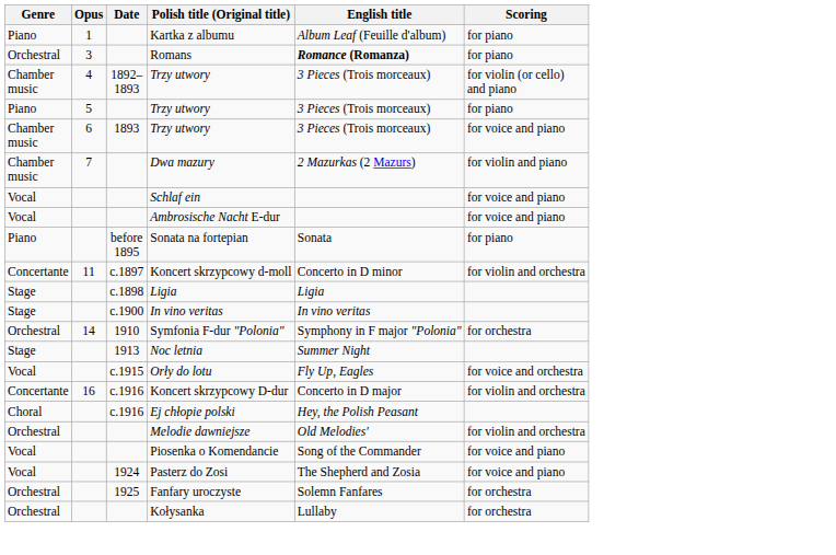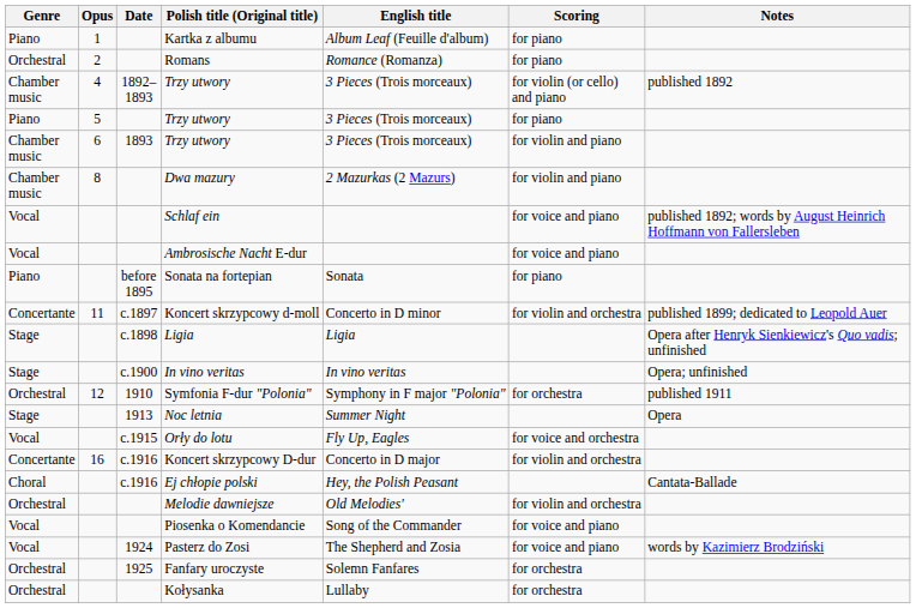+ column: Notes | published 1892 | published 1892; words by August Heinrich Hoffmann von Fallersleben | published 1899; dedicated to Leopold Auer | Opera after Henryk Sienkiewicz's Quo vadis; unfinished | Opera; unfinished | published 1911 | Opera | Cantata-Ballade | words by Kazimierz Brodziński
Romans | Opus: 3 -> 2
Romans | English title: bold -> normal
1893 / Trzy utwory | Scoring: for voice and piano -> for violin and piano
Dwa mazury | Opus: 7 -> 8
Symfonia F-dur "Polonia" | Opus: 14 -> 12
